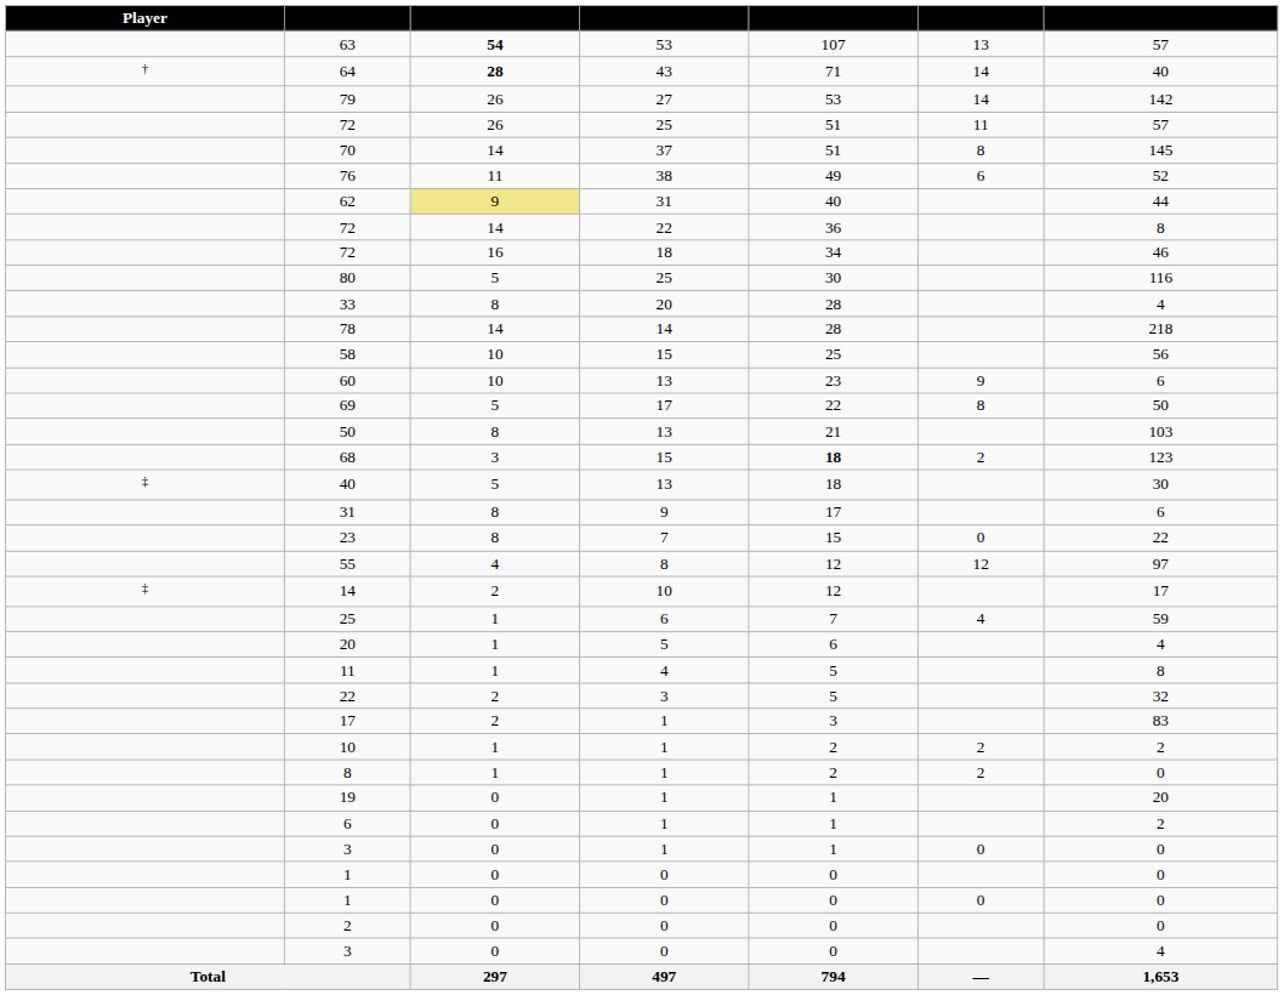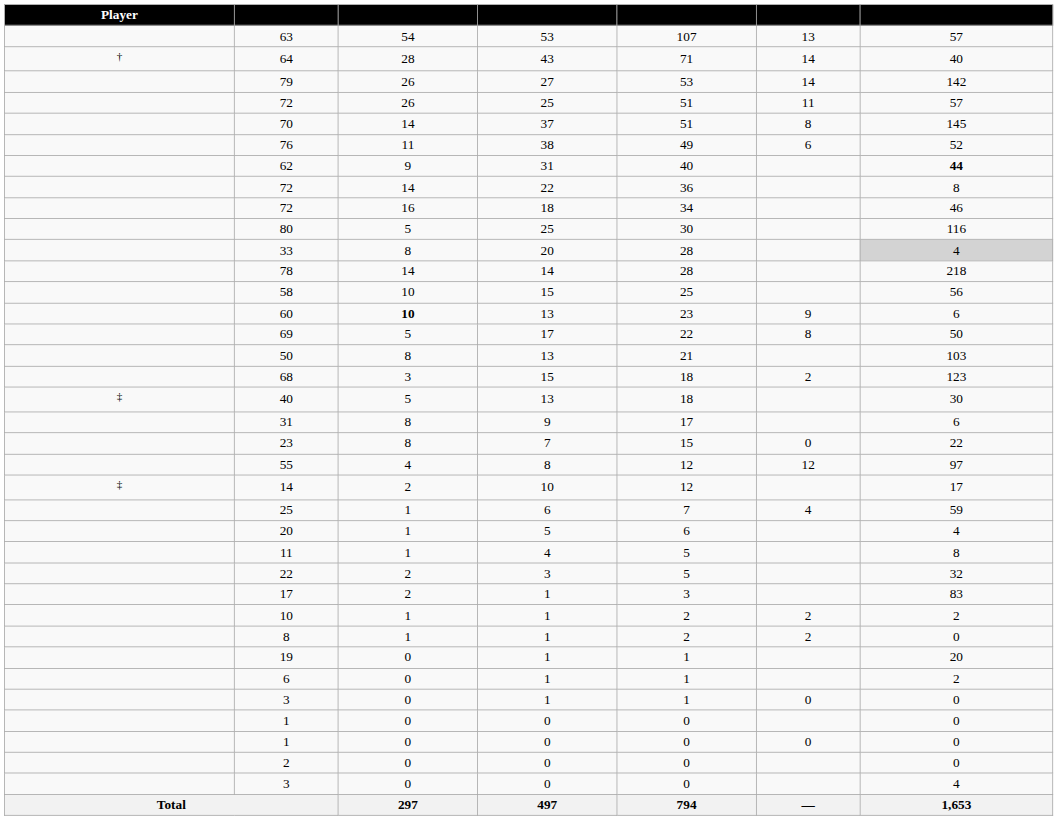63 | column 3: bold -> normal
64 | column 3: bold -> normal
62 | column 3: khaki background -> no background
62 | column 7: normal -> bold
33 | column 7: no background -> lightgrey background
60 | column 3: normal -> bold
68 | column 5: bold -> normal
